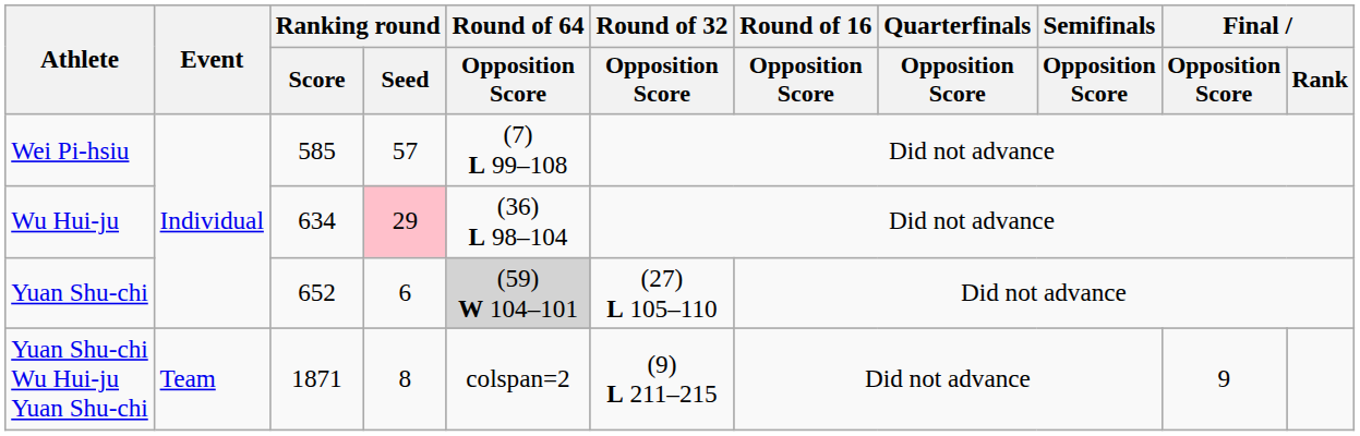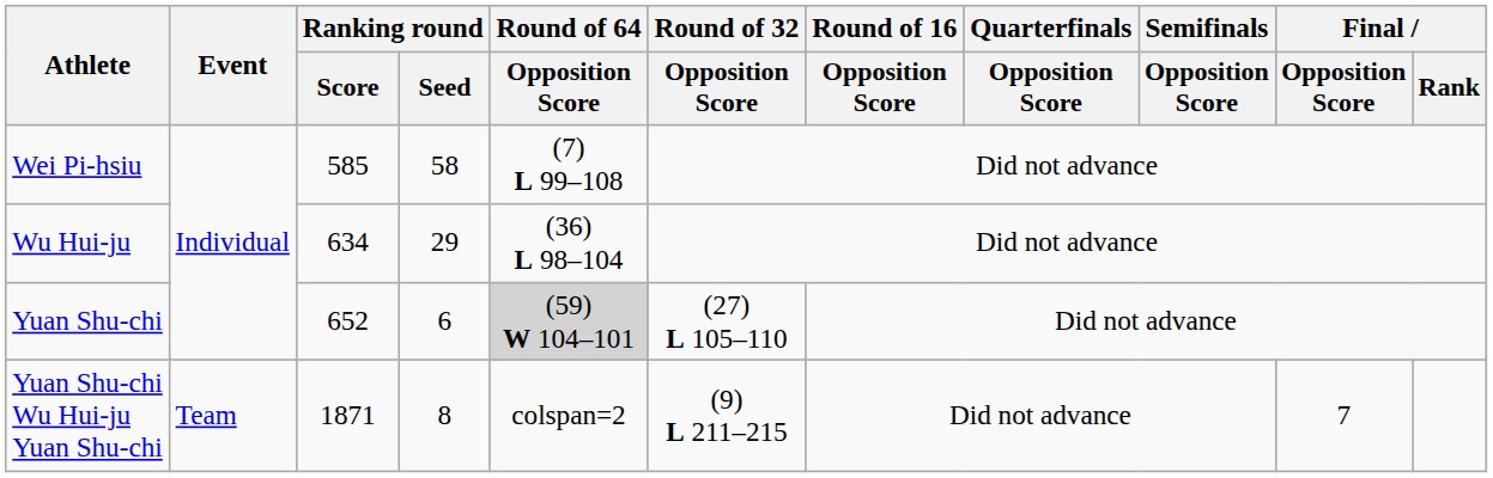Wei Pi-hsiu | Ranking round / Seed: 57 -> 58
Wu Hui-ju | Ranking round / Seed: pink background -> no background
Yuan Shu-chi Wu Hui-ju Yuan Shu-chi | Final / Opposition Score: 9 -> 7
